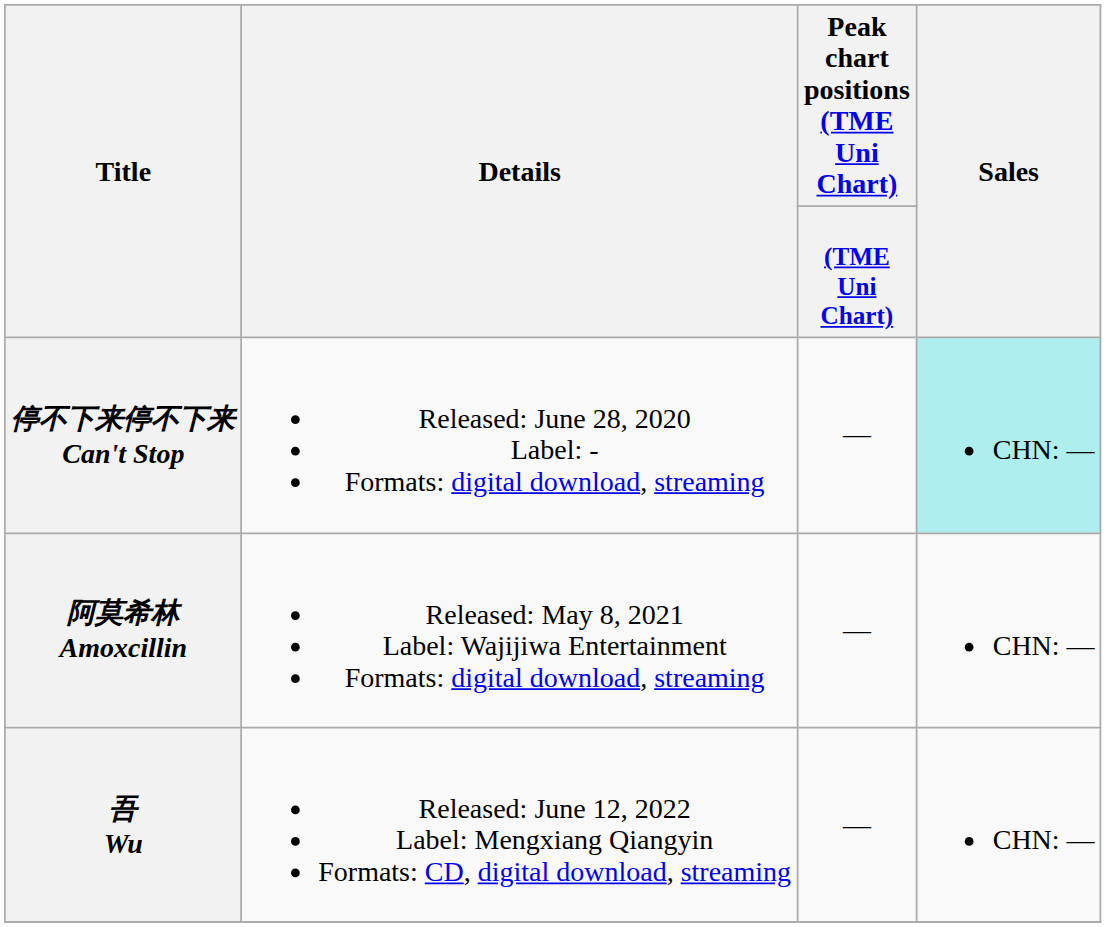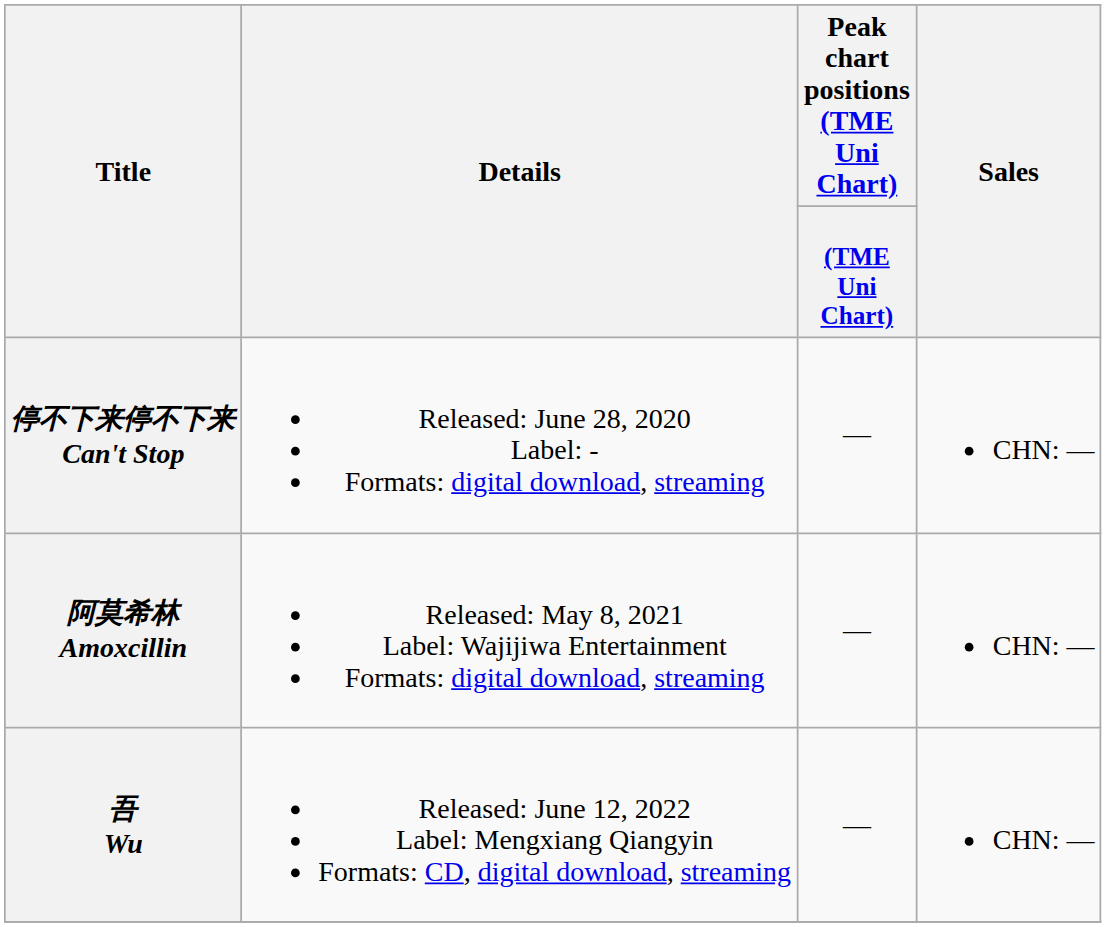停不下来停不下来 Can't Stop | Sales: paleturquoise background -> no background
